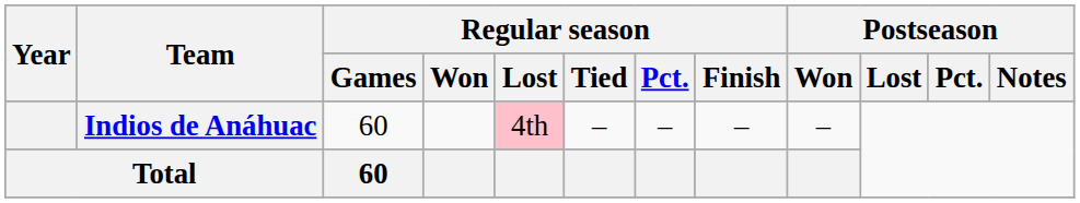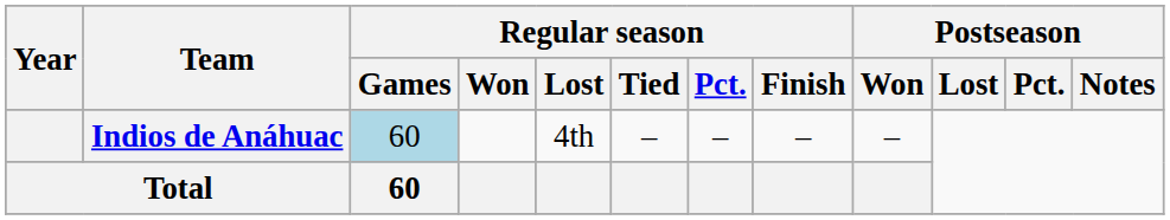Indios de Anáhuac | Regular season / Games: no background -> lightblue background
Indios de Anáhuac | Regular season / Lost: pink background -> no background
